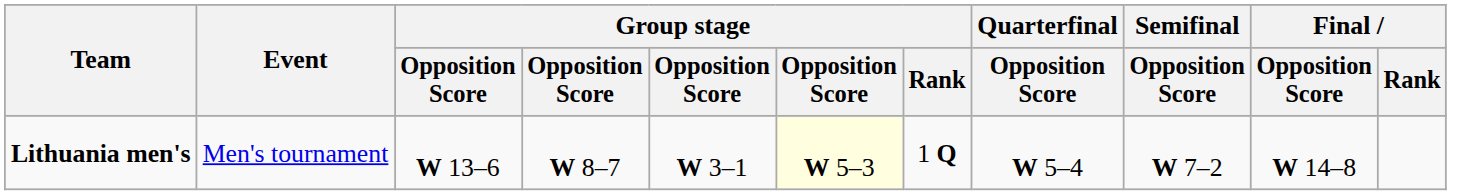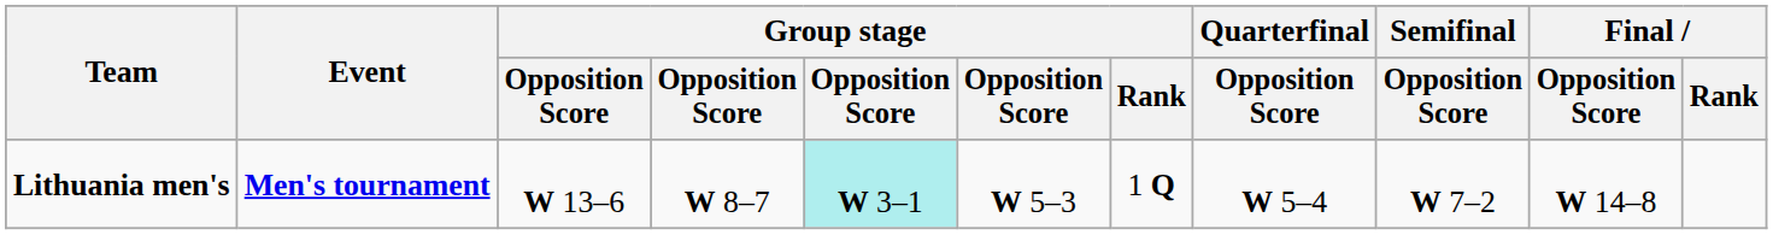Lithuania men's | Event: normal -> bold
Lithuania men's | column 5: no background -> paleturquoise background
Lithuania men's | column 6: lightyellow background -> no background
